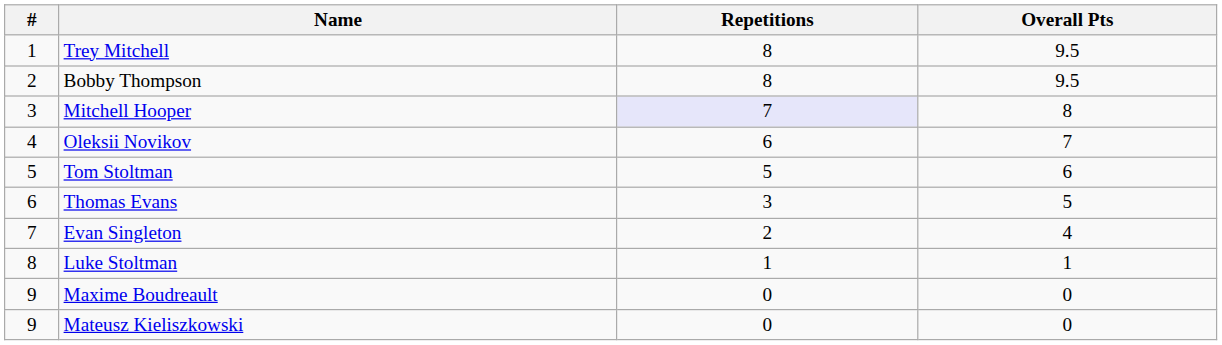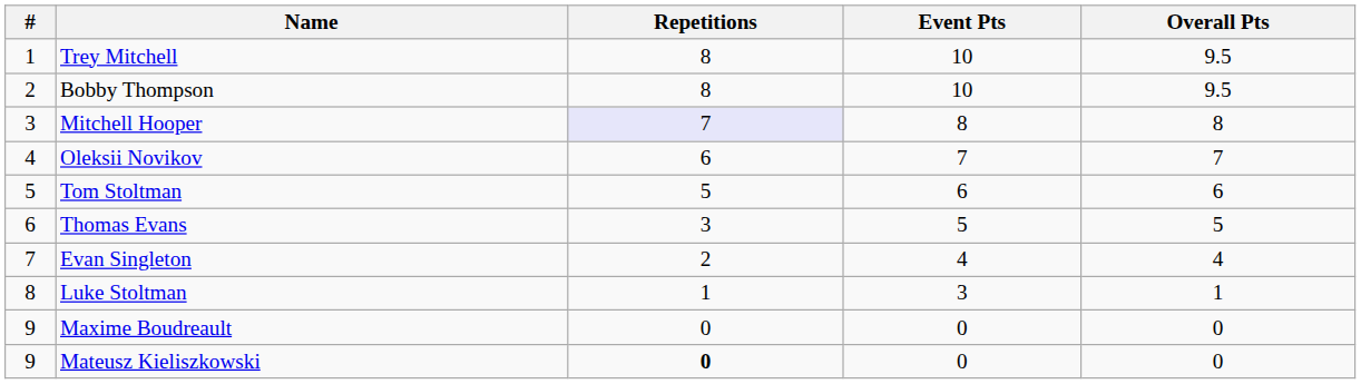+ column: Event Pts | 10 | 10 | 8 | 7 | 6 | 5 | 4 | 3 | 0 | 0
Mateusz Kieliszkowski | Repetitions: normal -> bold
